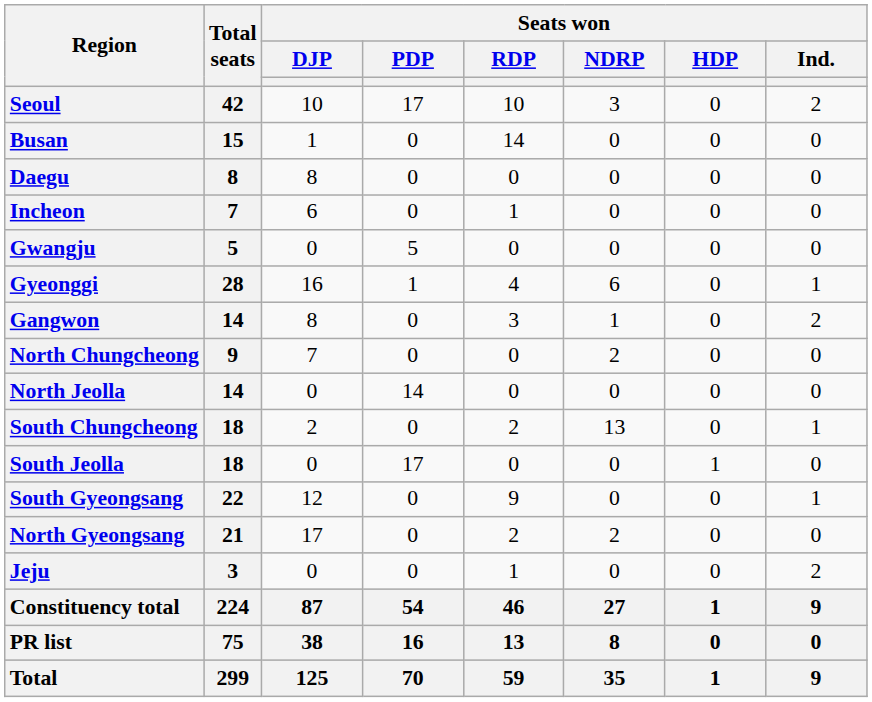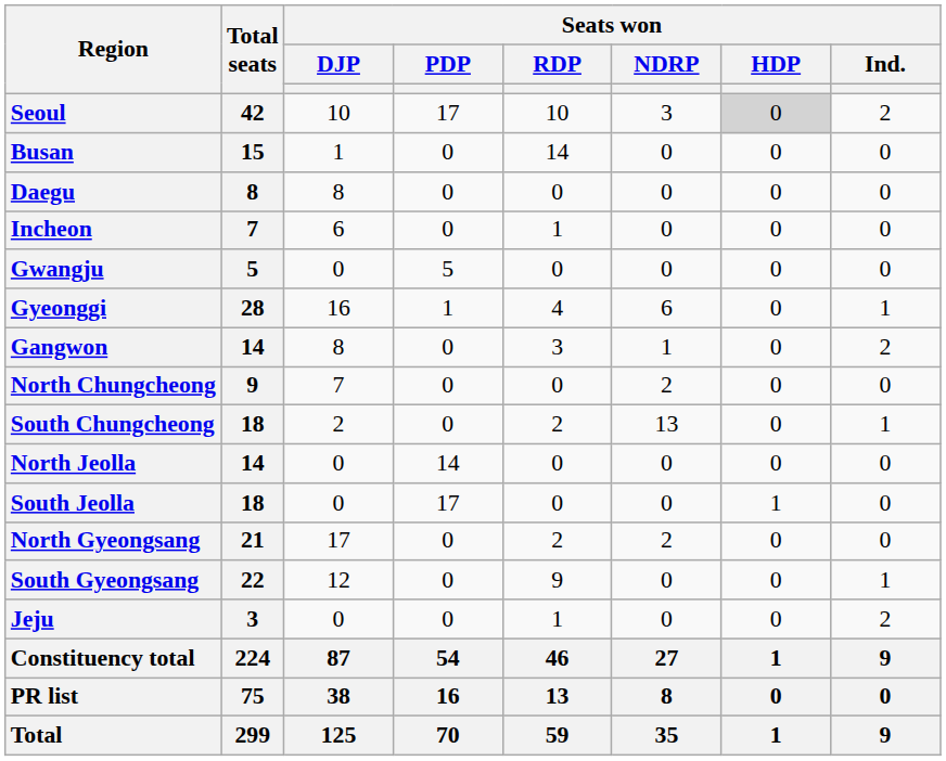Seoul | Seats won / HDP: no background -> lightgrey background
rows swapped: South Chungcheong <-> North Jeolla
rows swapped: North Gyeongsang <-> South Gyeongsang
